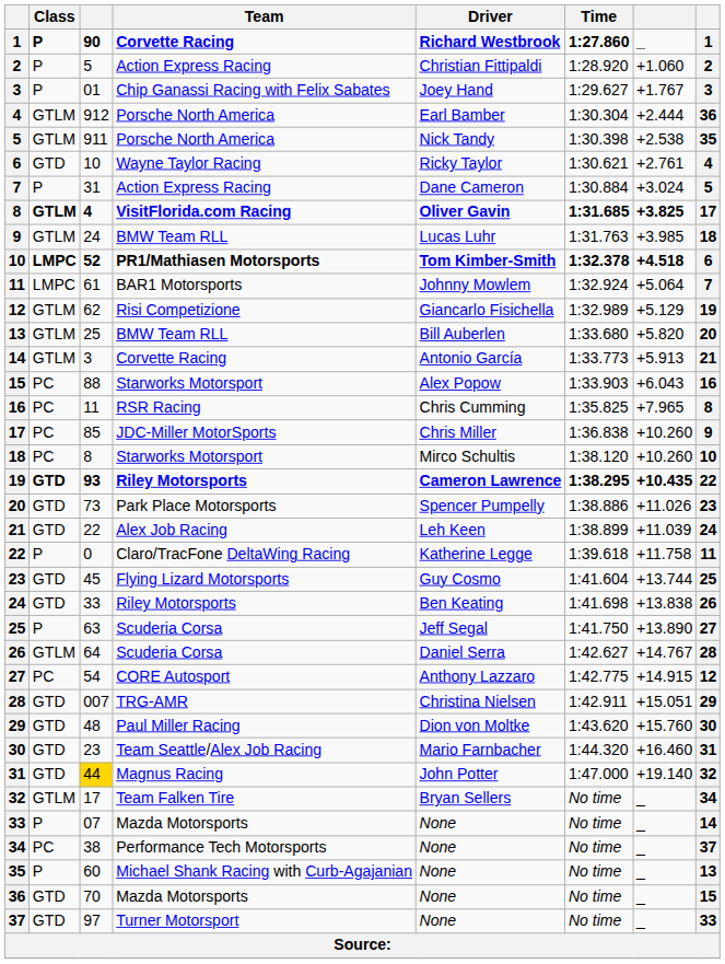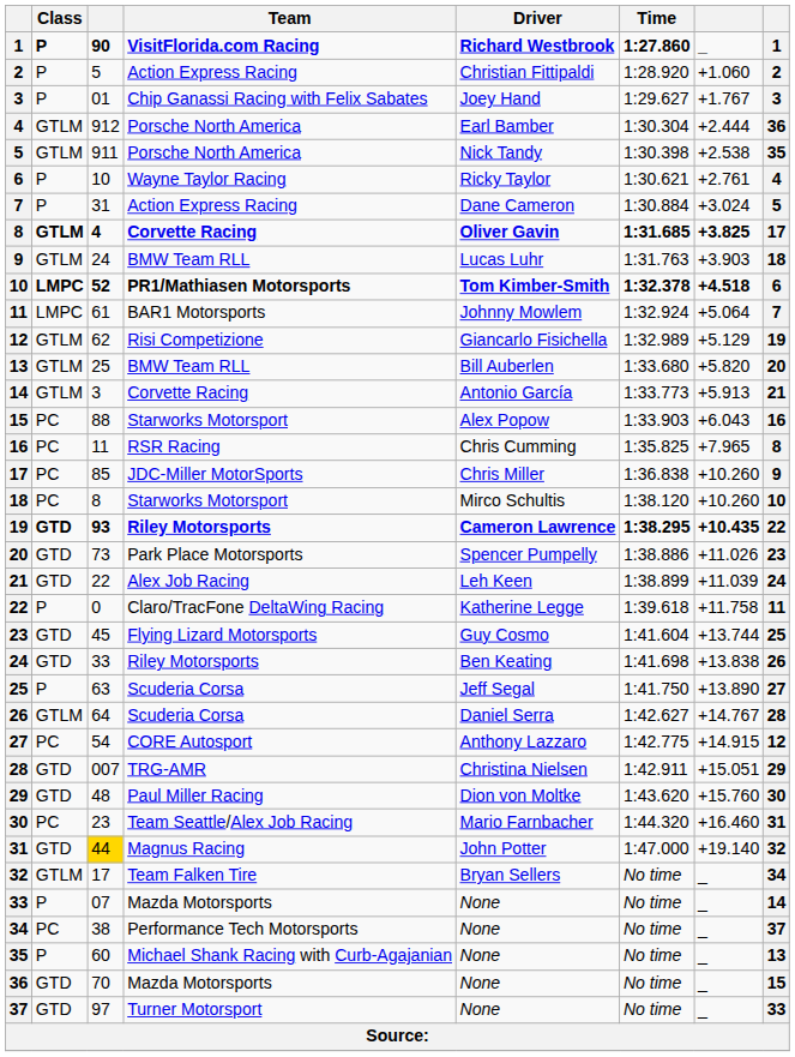row 2 | Team: Corvette Racing -> VisitFlorida.com Racing
row 7 | Class: GTD -> P
row 9 | Team: VisitFlorida.com Racing -> Corvette Racing
row 10 | column 7: +3.985 -> +3.903
row 31 | Class: GTD -> PC
